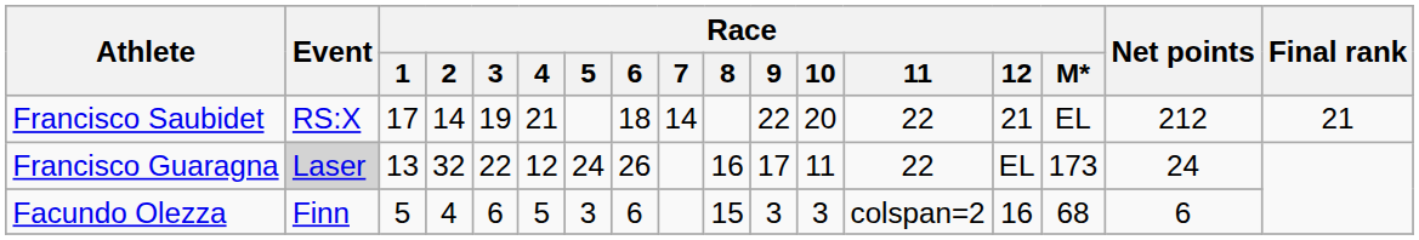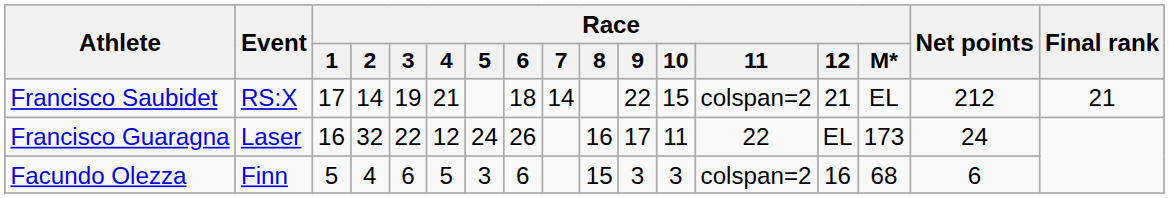Francisco Saubidet | Race / 10: 20 -> 15
Francisco Saubidet | Race / 11: 22 -> colspan=2
Francisco Guaragna | Event: lightgrey background -> no background
Francisco Guaragna | Race / 1: 13 -> 16
